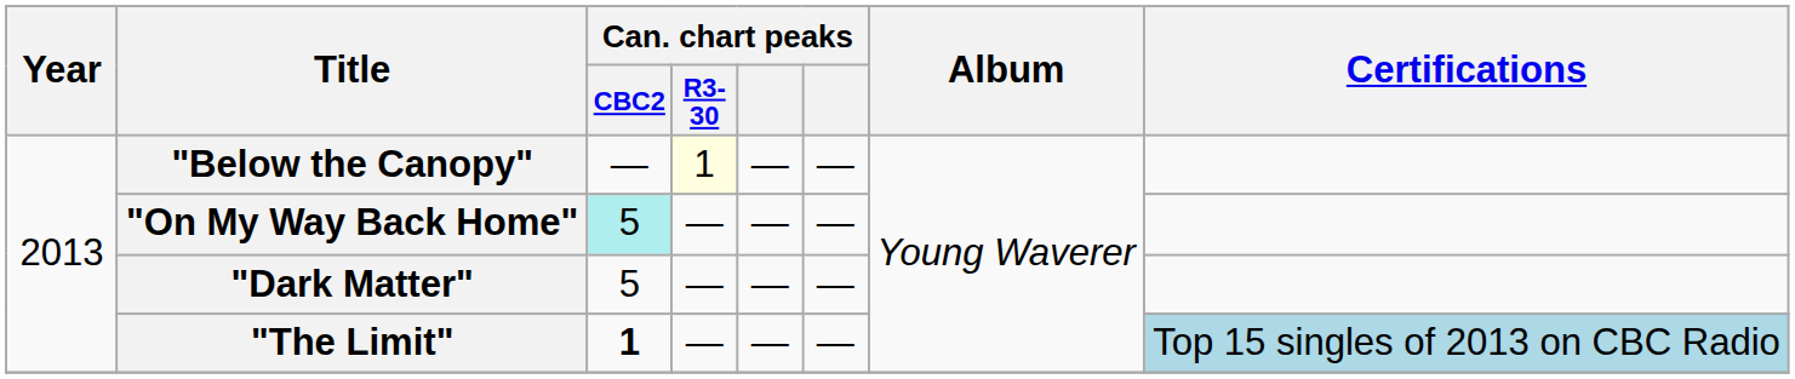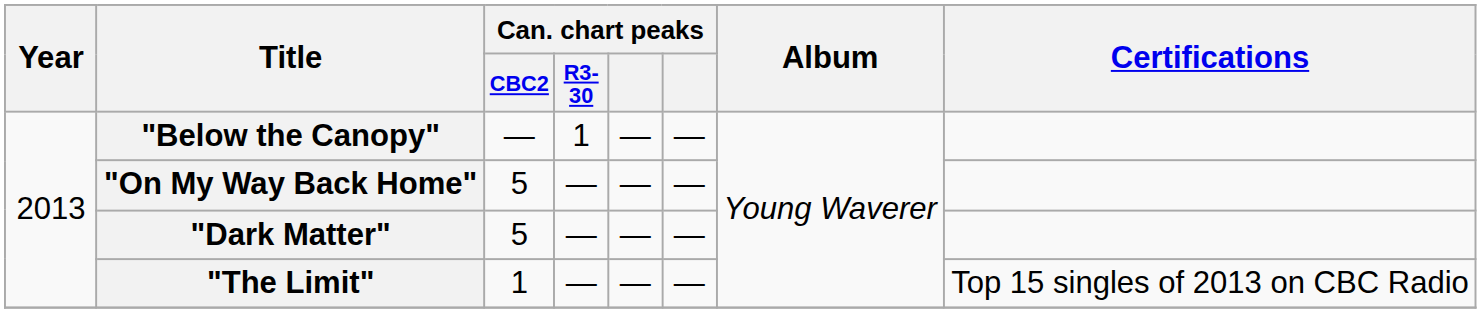"Below the Canopy" | Can. chart peaks / R3-30: lightyellow background -> no background
"On My Way Back Home" | Can. chart peaks / CBC2: paleturquoise background -> no background
"The Limit" | Can. chart peaks / CBC2: bold -> normal
"The Limit" | Certifications: lightblue background -> no background
